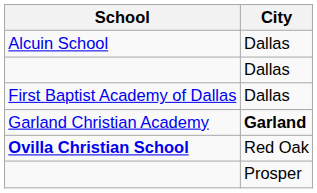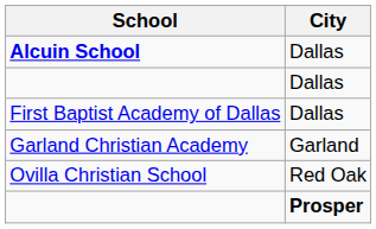row 2 | School: normal -> bold
row 5 | City: bold -> normal
row 6 | School: bold -> normal
row 7 | City: normal -> bold
